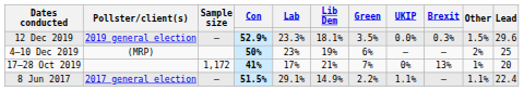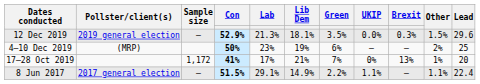12 Dec 2019 | Lab: 23.3% -> 21.3%
